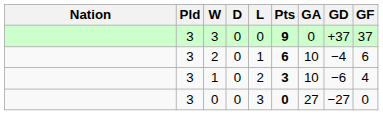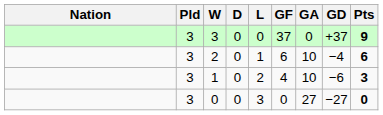columns swapped: GF <-> Pts
